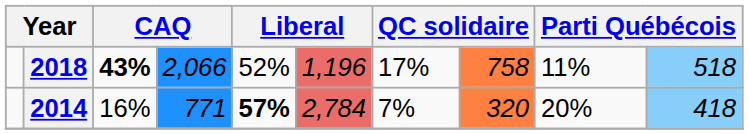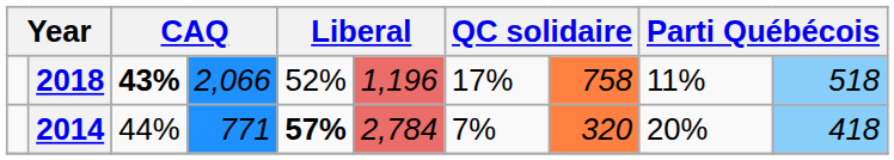2014 | column 3: 16% -> 44%
